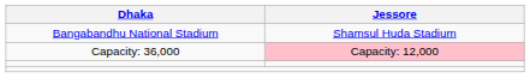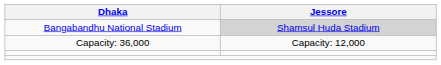Bangabandhu National Stadium | Jessore: no background -> lightgrey background
Capacity: 36,000 | Jessore: pink background -> no background
